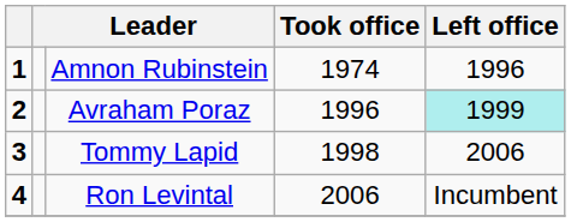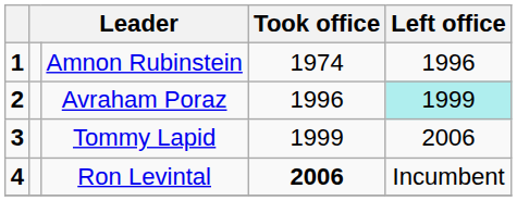Tommy Lapid | Took office: 1998 -> 1999
Ron Levintal | Took office: normal -> bold
